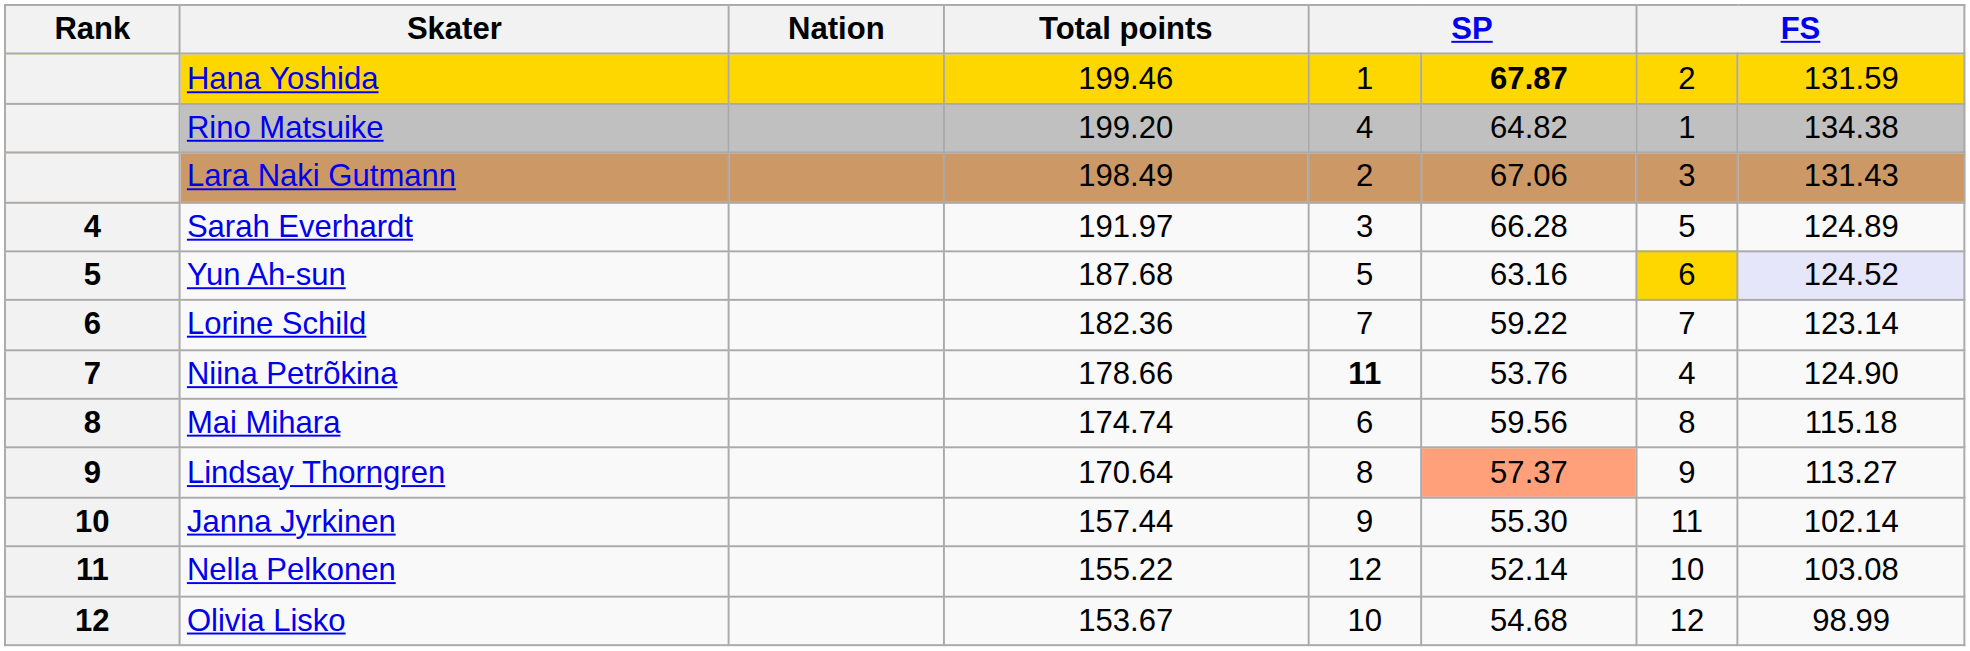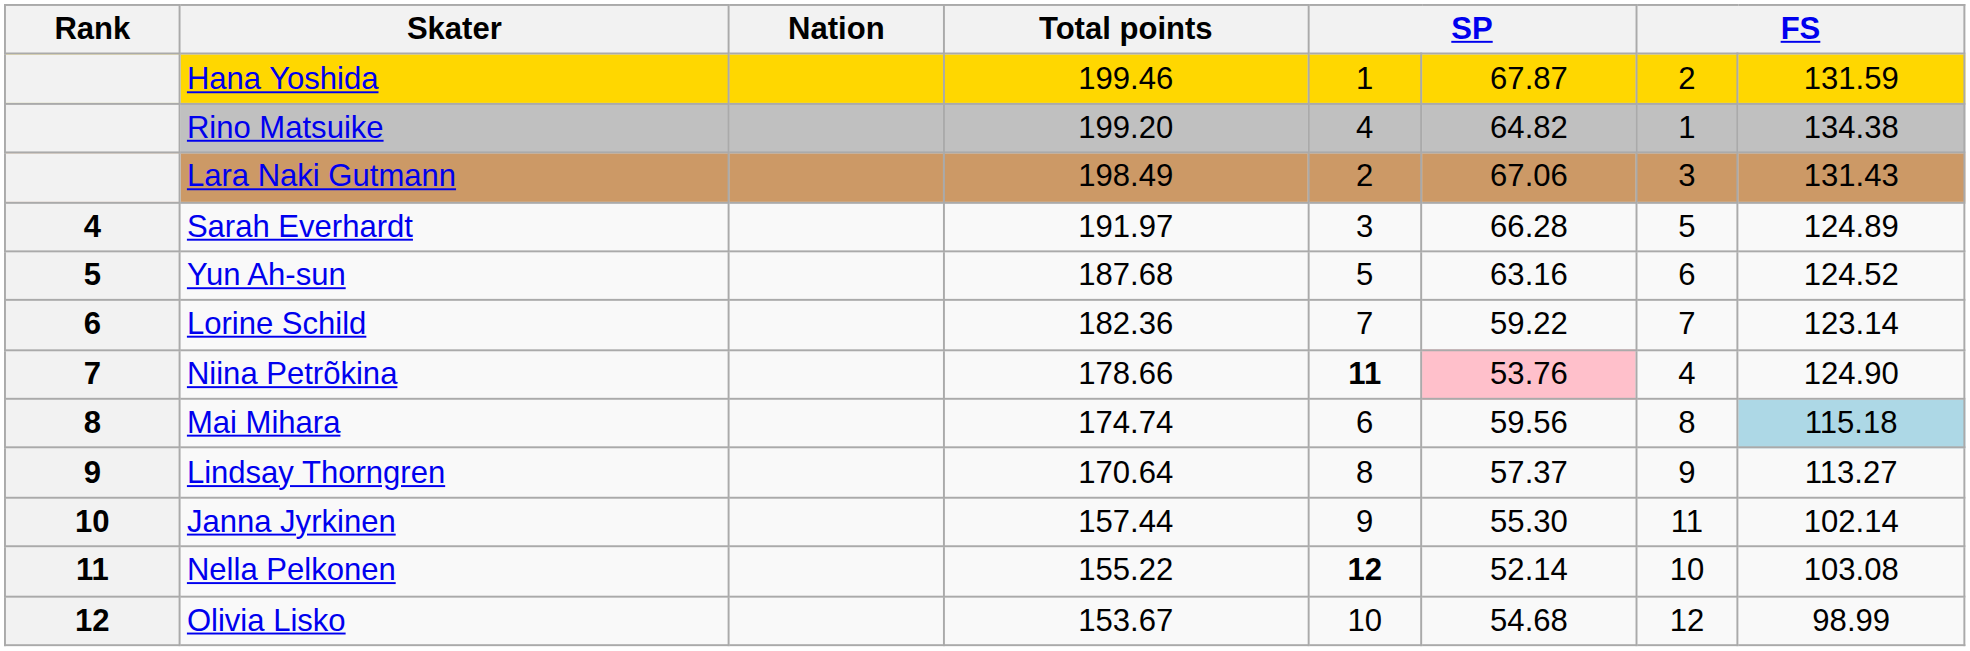Hana Yoshida | column 6: bold -> normal
Yun Ah-sun | column 7: gold background -> no background
Yun Ah-sun | column 8: lavender background -> no background
Niina Petrõkina | column 6: no background -> pink background
Mai Mihara | column 8: no background -> lightblue background
Lindsay Thorngren | column 6: lightsalmon background -> no background
Nella Pelkonen | column 5: normal -> bold
